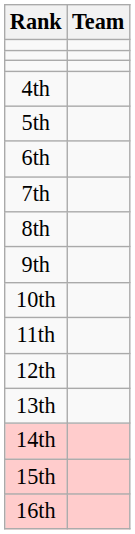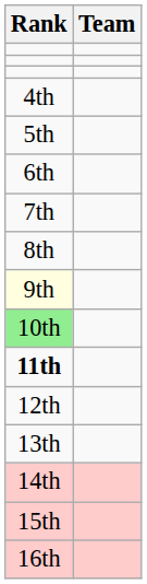row 10 | Rank: no background -> lightyellow background
row 11 | Rank: no background -> lightgreen background
row 12 | Rank: normal -> bold
